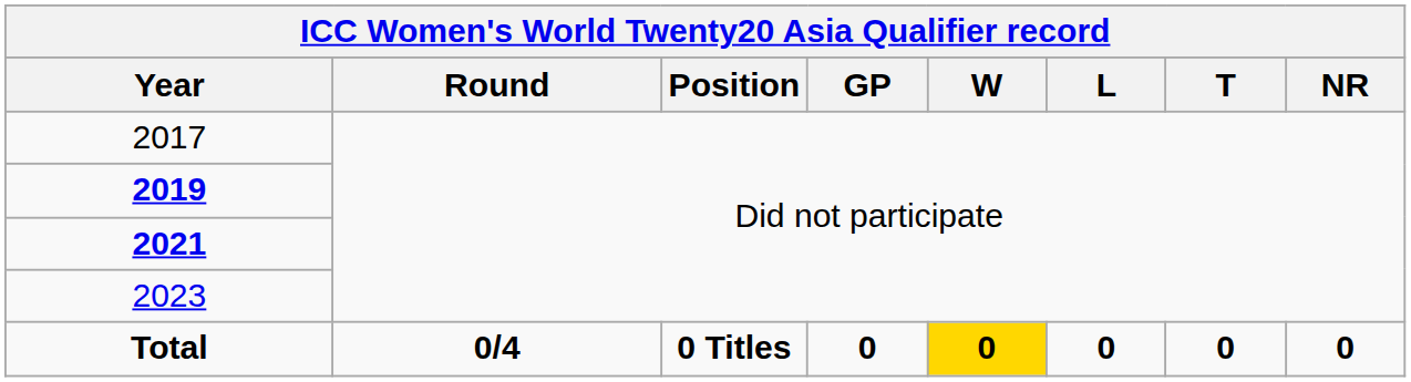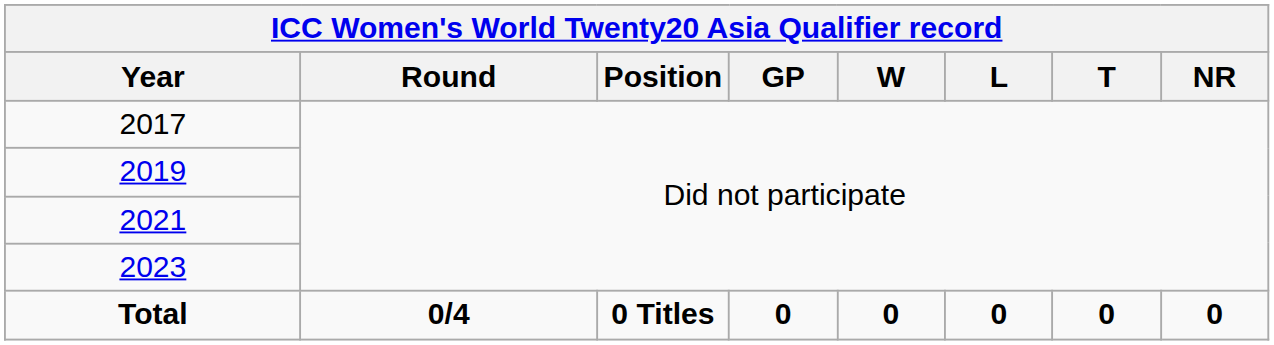2019 | Year: bold -> normal
2021 | Year: bold -> normal
Total | W: gold background -> no background
